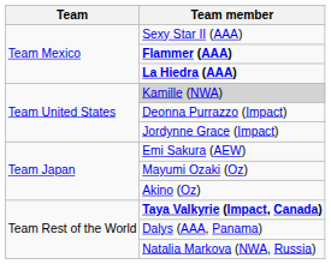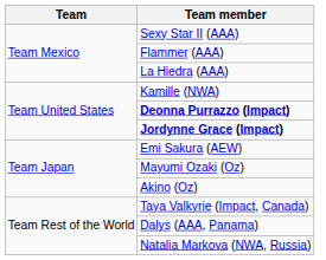Flammer (AAA) | Team member: bold -> normal
La Hiedra (AAA) | Team member: bold -> normal
Kamille (NWA) | Team member: lightgrey background -> no background
Deonna Purrazzo (Impact) | Team member: normal -> bold
Jordynne Grace (Impact) | Team member: normal -> bold
Taya Valkyrie (Impact, Canada) | Team member: bold -> normal
